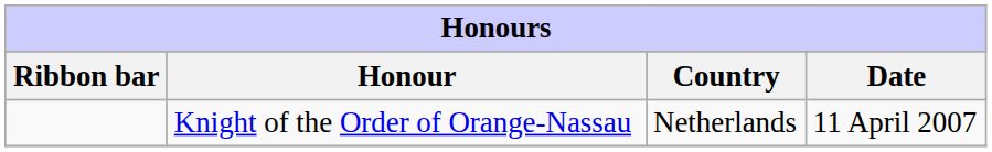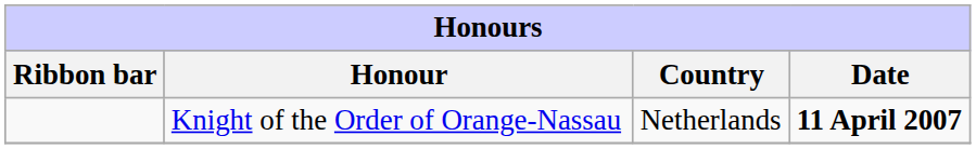Knight of the Order of Orange-Nassau | Date: normal -> bold
